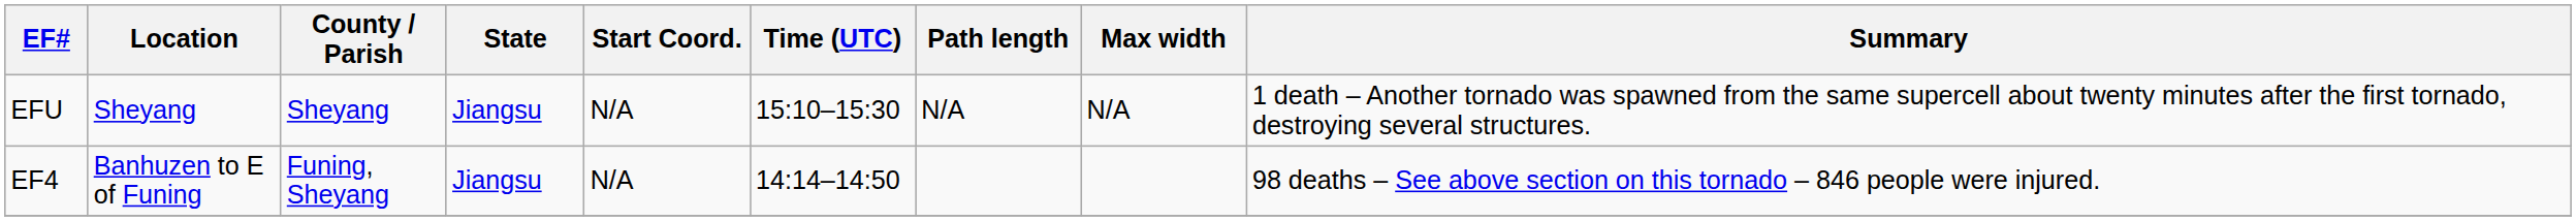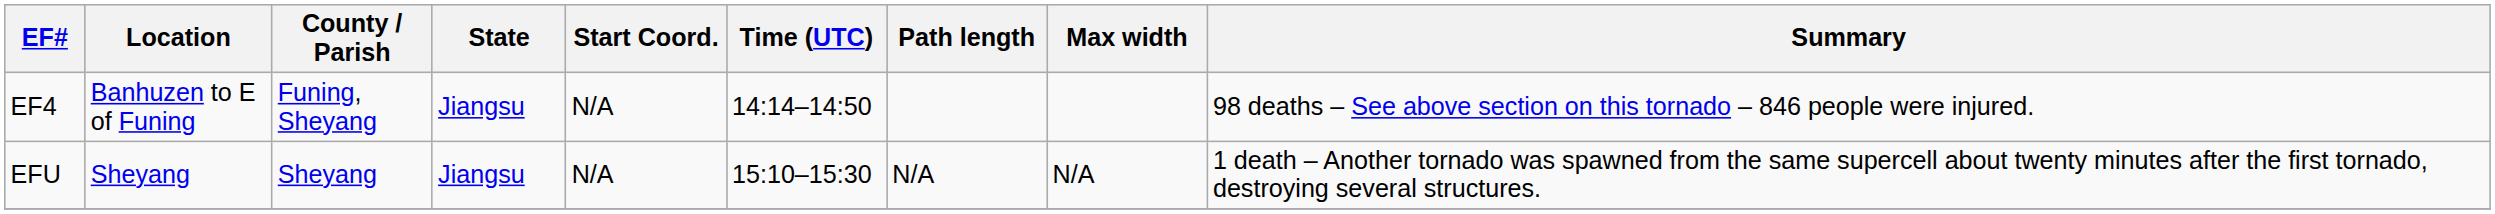rows swapped: EF4 <-> EFU
